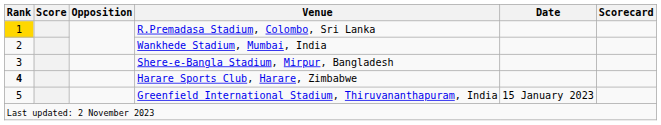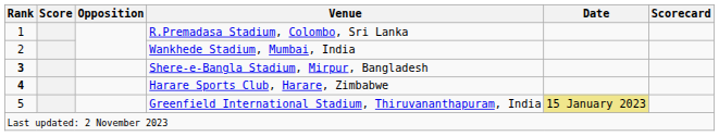R.Premadasa Stadium, Colombo, Sri Lanka | Rank: gold background -> no background
Shere-e-Bangla Stadium, Mirpur, Bangladesh | Rank: normal -> bold
Greenfield International Stadium, Thiruvananthapuram, India | Date: no background -> khaki background
